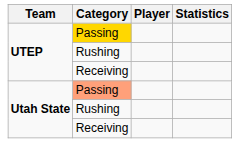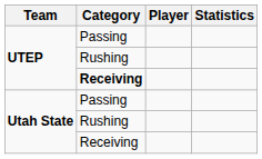UTEP / Passing | Category: gold background -> no background
UTEP / Receiving | Category: normal -> bold
Utah State / Passing | Category: lightsalmon background -> no background
